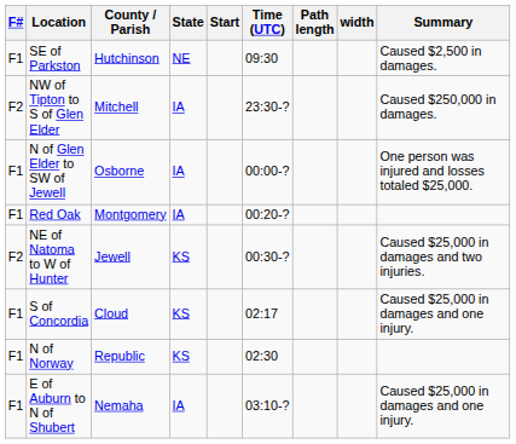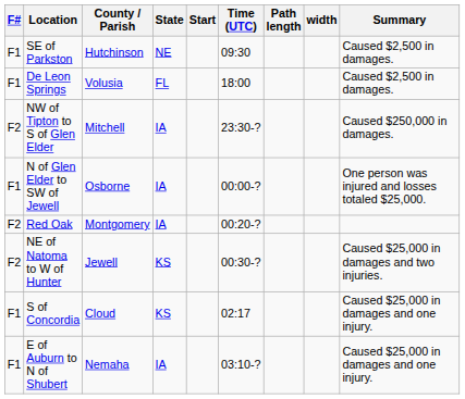+ row: F1 | De Leon Springs | Volusia | FL | 18:00 | Caused $2,500 in damages.
Red Oak | F#: F1 -> F2
- row: F1 | N of Norway | Republic | KS | 02:30
